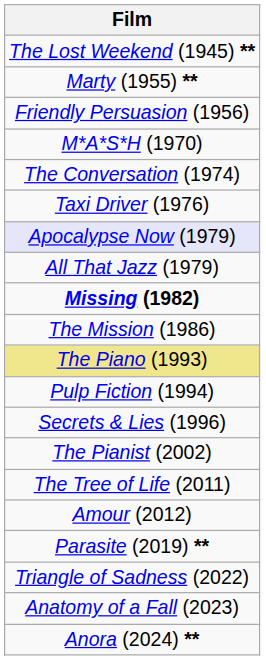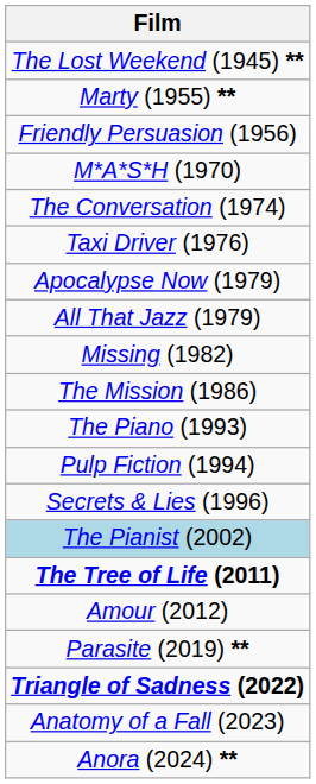row 8 | column 1: lavender background -> no background
row 10 | column 1: bold -> normal
row 12 | column 1: khaki background -> no background
row 15 | column 1: no background -> lightblue background
row 16 | column 1: normal -> bold
row 19 | column 1: normal -> bold
